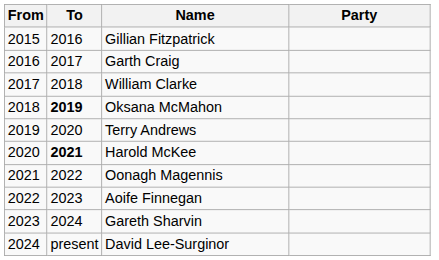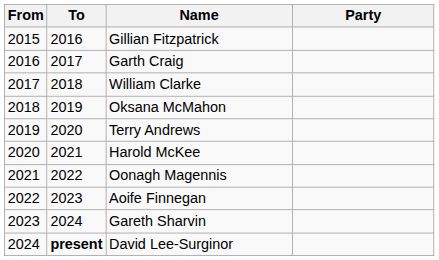Oksana McMahon | To: bold -> normal
Harold McKee | To: bold -> normal
David Lee-Surginor | To: normal -> bold
